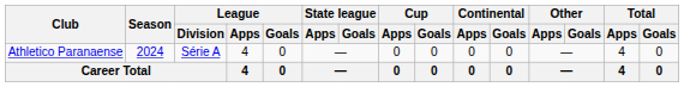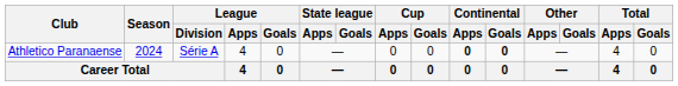Athletico Paranaense | Continental / Apps: normal -> bold
Athletico Paranaense | Continental / Goals: normal -> bold
